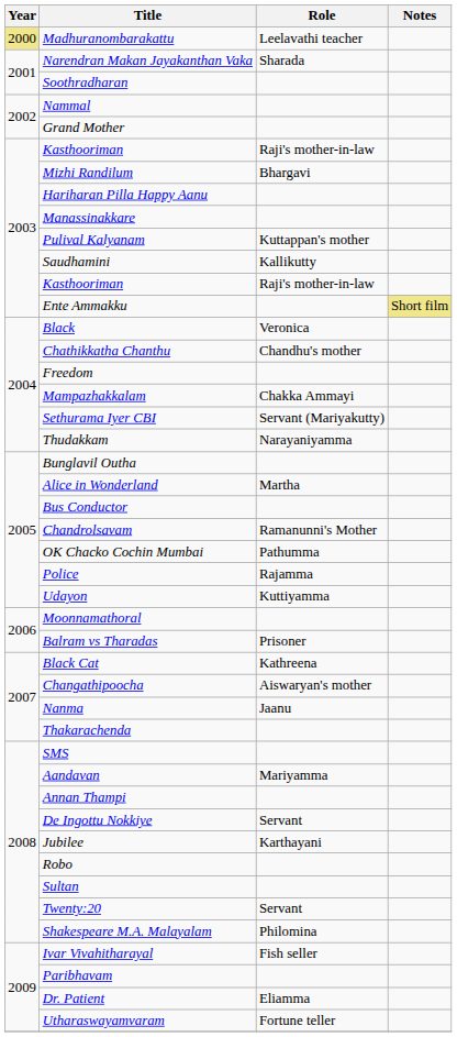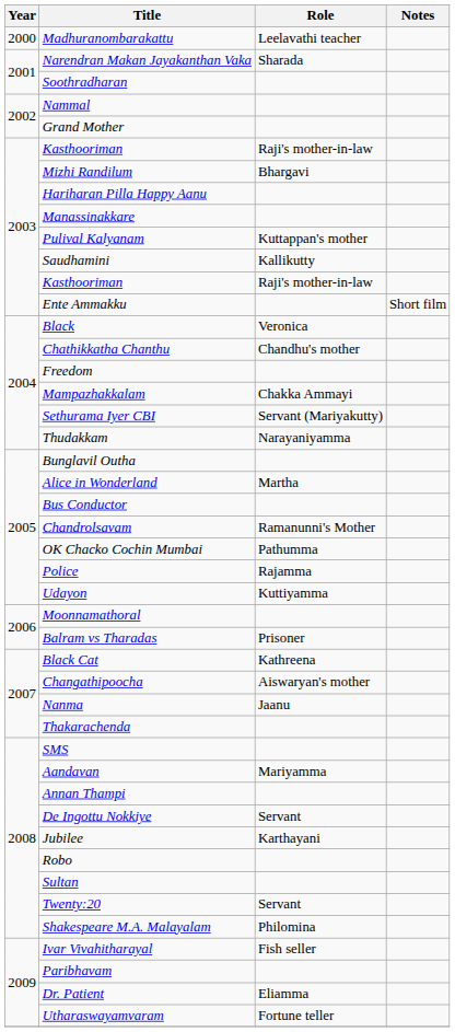Madhuranombarakattu | Year: khaki background -> no background
Ente Ammakku | Notes: khaki background -> no background
